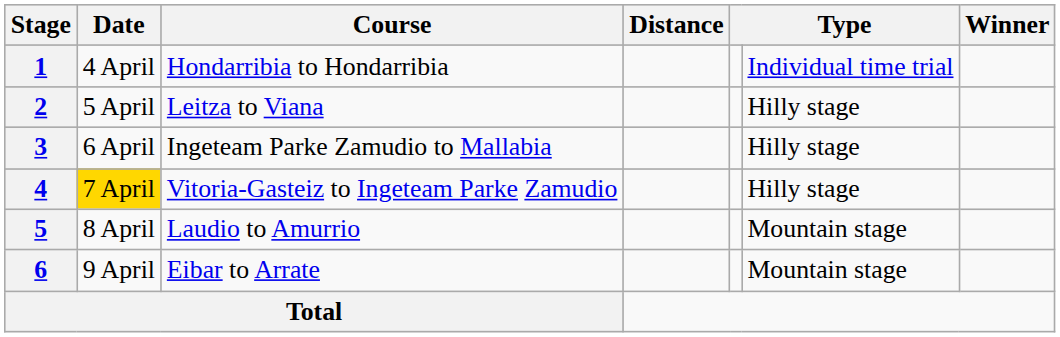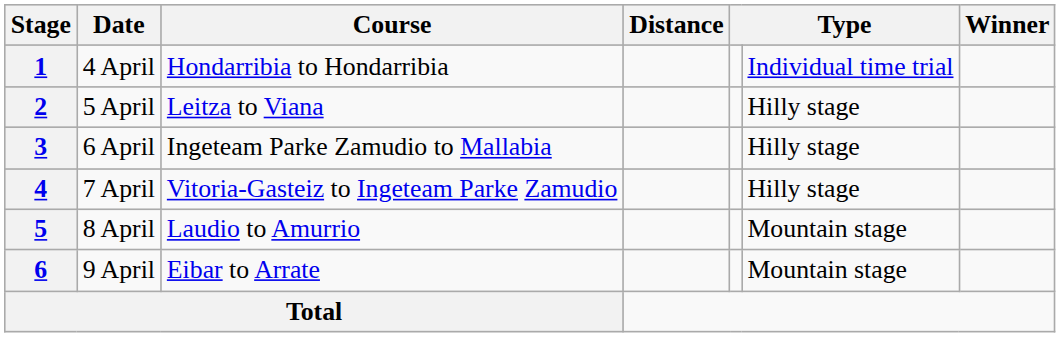4 | Date: gold background -> no background
